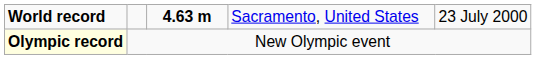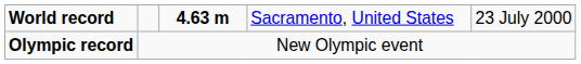Olympic record | column 1: lightyellow background -> no background
